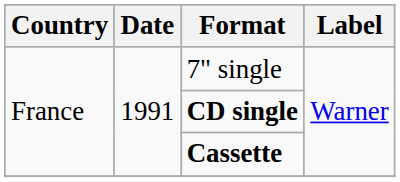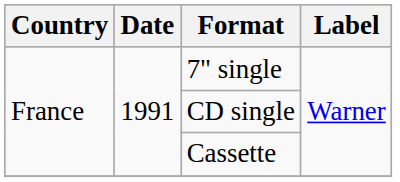CD single | Format: bold -> normal
Cassette | Format: bold -> normal
